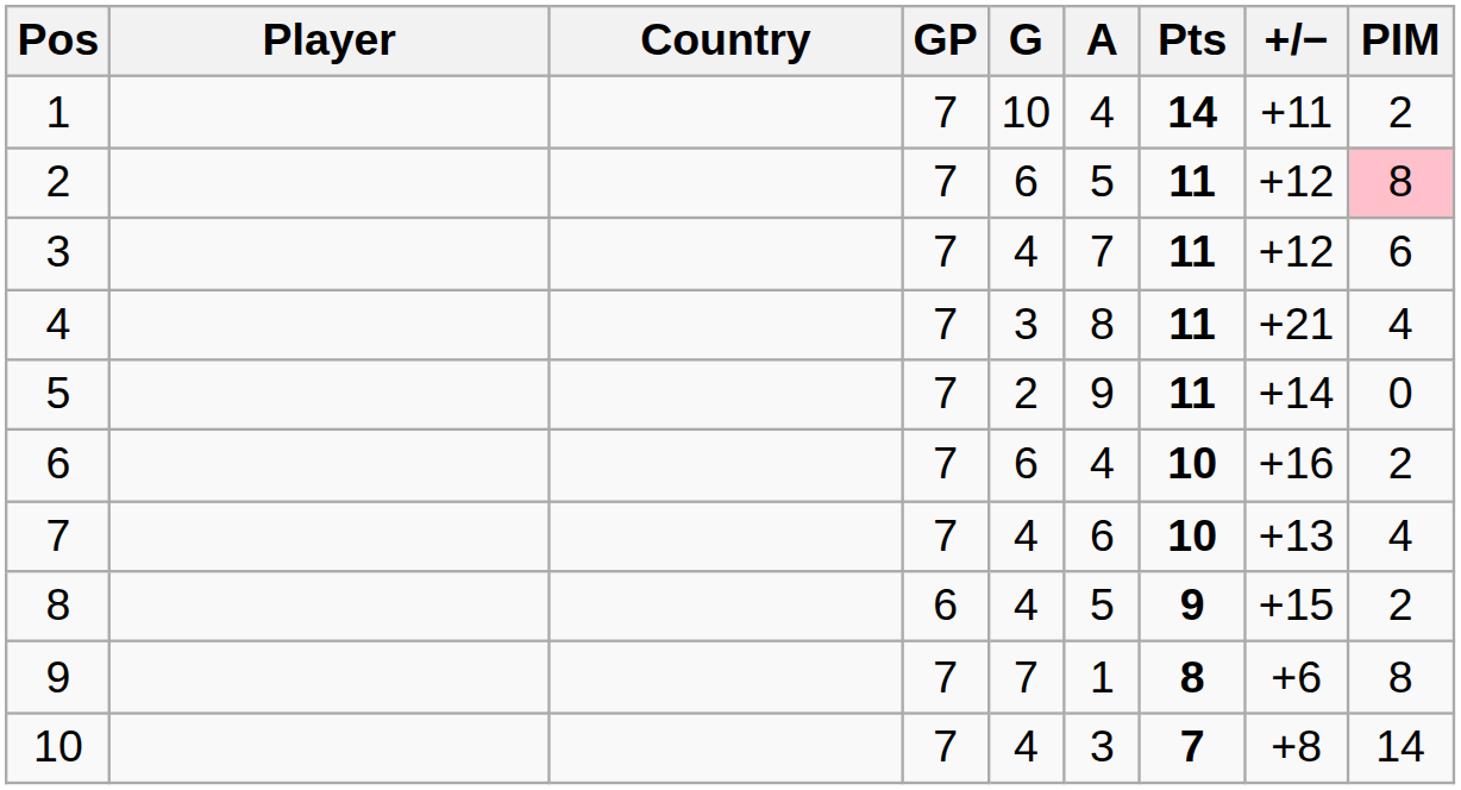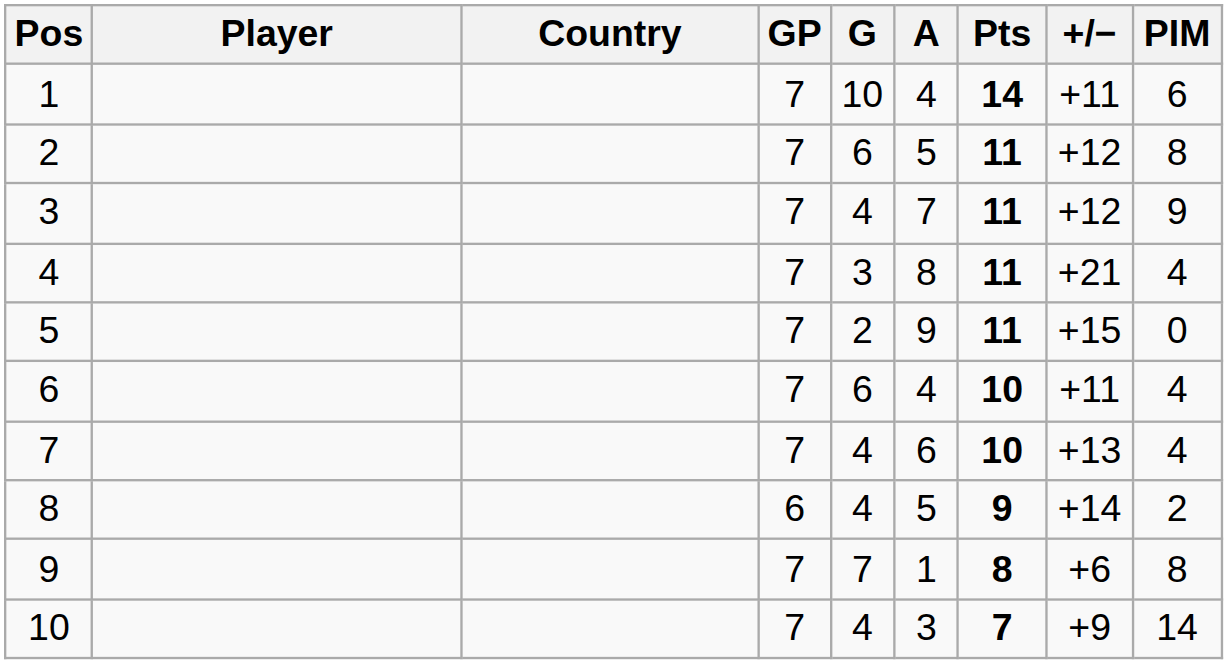row 2 | PIM: 2 -> 6
row 3 | PIM: pink background -> no background
row 4 | PIM: 6 -> 9
row 6 | +/−: +14 -> +15
row 7 | +/−: +16 -> +11
row 7 | PIM: 2 -> 4
row 9 | +/−: +15 -> +14
row 11 | +/−: +8 -> +9
